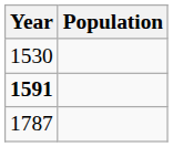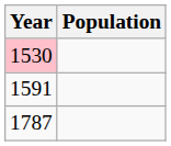1530 | Year: no background -> pink background
1591 | Year: bold -> normal
